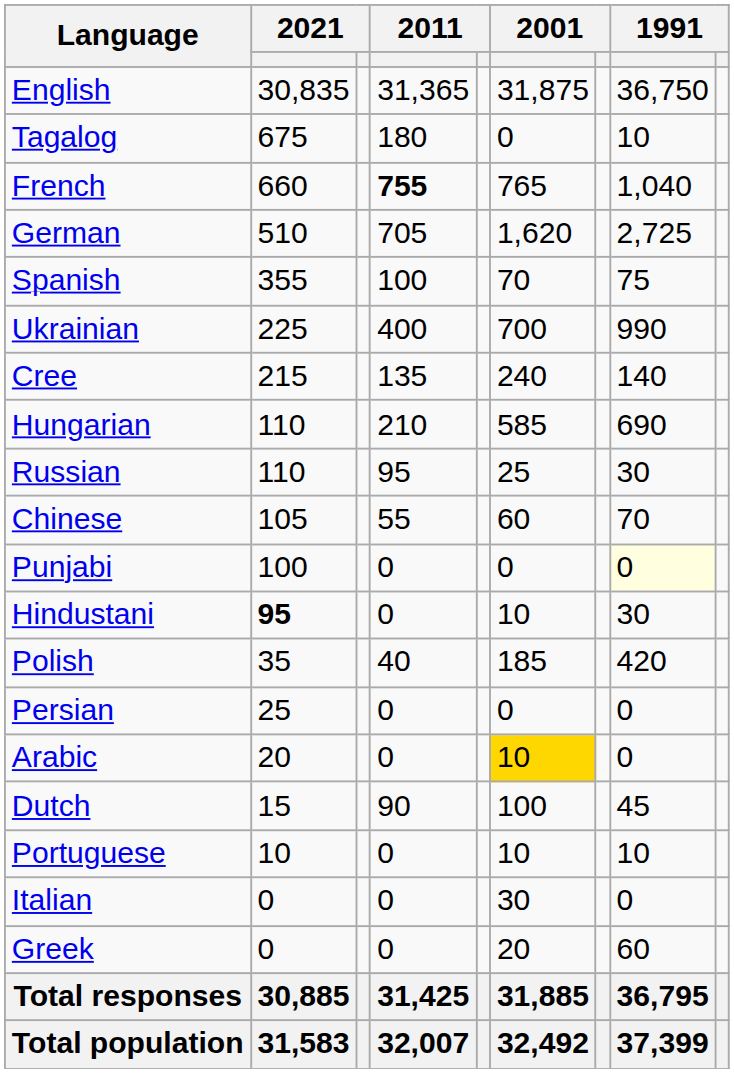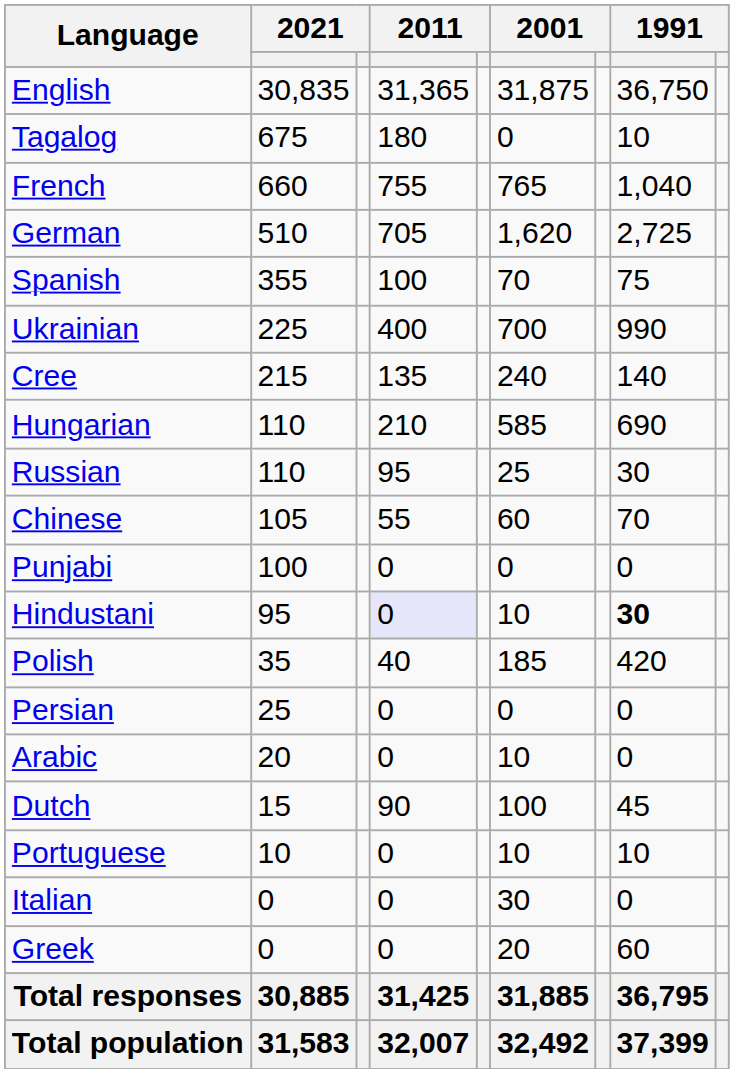French | column 4: bold -> normal
Punjabi | column 8: lightyellow background -> no background
Hindustani | column 2: bold -> normal
Hindustani | column 4: no background -> lavender background
Hindustani | column 8: normal -> bold
Arabic | column 6: gold background -> no background
